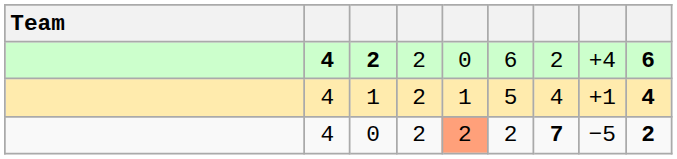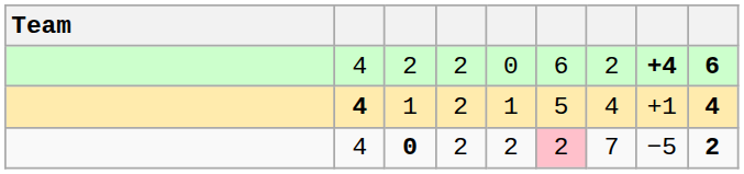row 2 | column 2: bold -> normal
row 2 | column 3: bold -> normal
row 2 | column 8: normal -> bold
row 3 | column 2: normal -> bold
row 4 | column 3: normal -> bold
row 4 | column 5: lightsalmon background -> no background
row 4 | column 6: no background -> pink background
row 4 | column 7: bold -> normal
